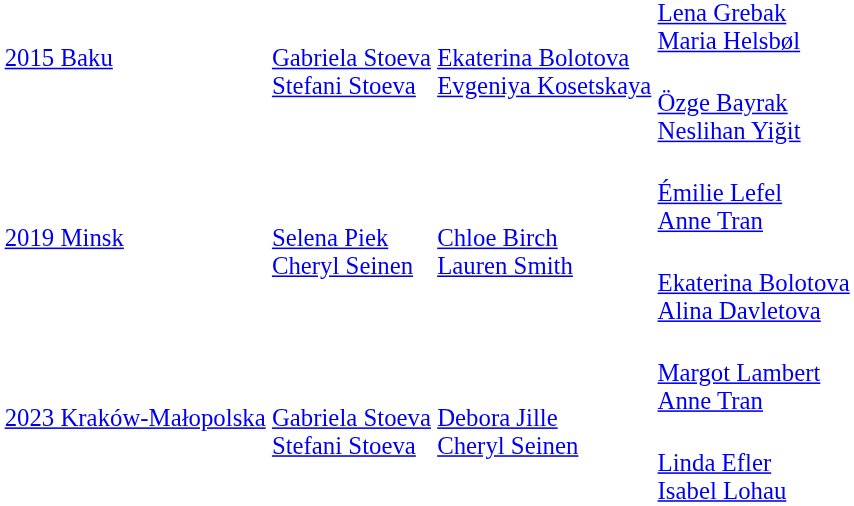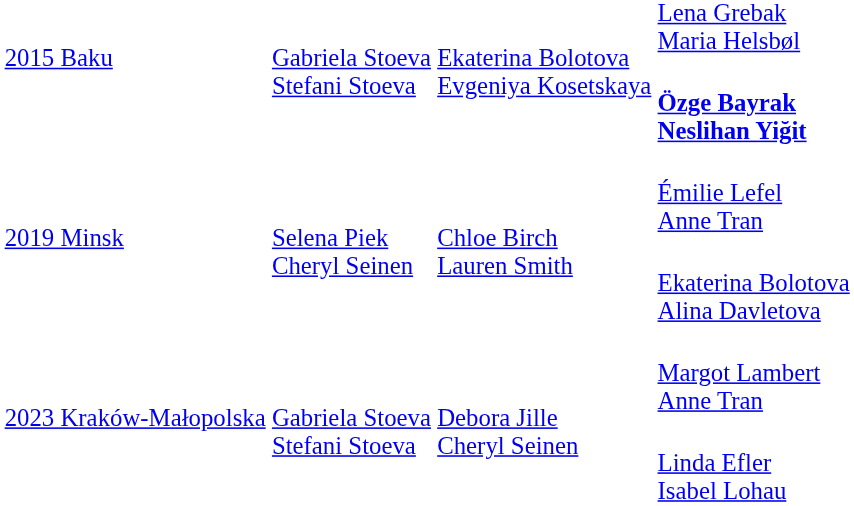Özge Bayrak Neslihan Yiğit | column 4: normal -> bold
